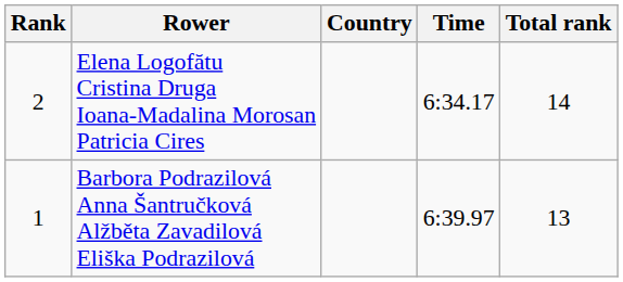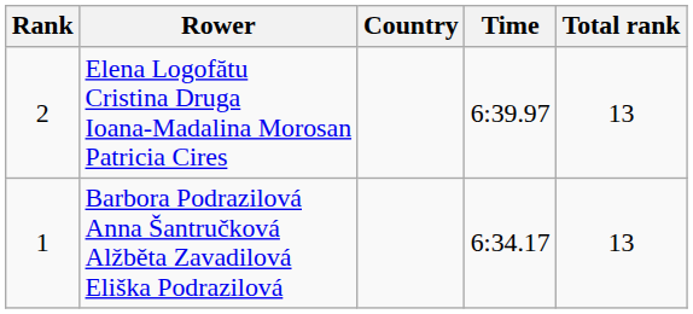row 2 | Time: 6:34.17 -> 6:39.97
row 2 | Total rank: 14 -> 13
row 3 | Time: 6:39.97 -> 6:34.17
